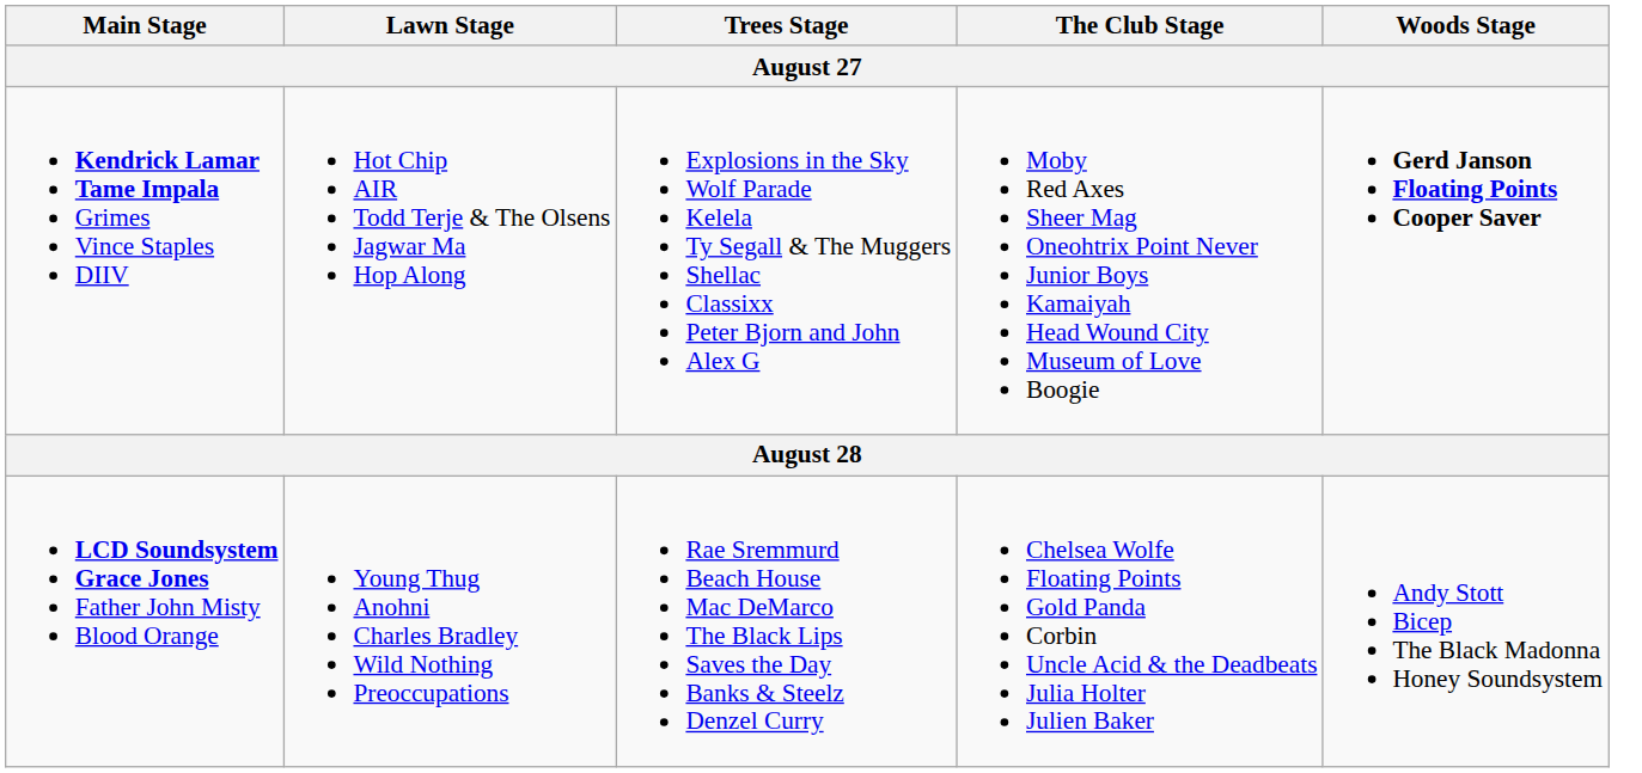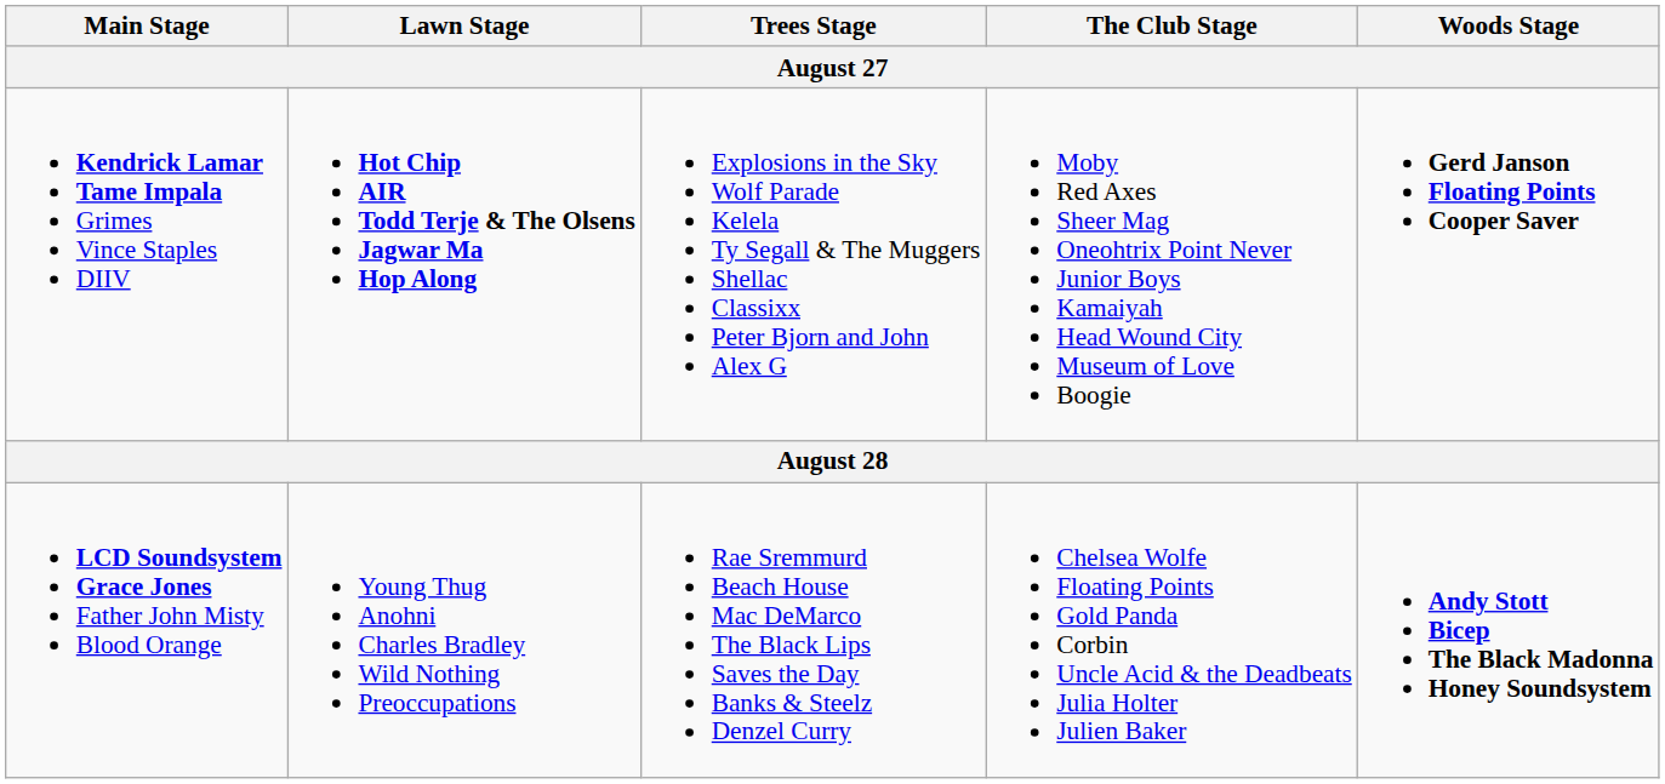Kendrick Lamar Tame Impala Grimes Vince Staples DIIV | Lawn Stage: normal -> bold
LCD Soundsystem Grace Jones Father John Misty Blood Orange | Woods Stage: normal -> bold
